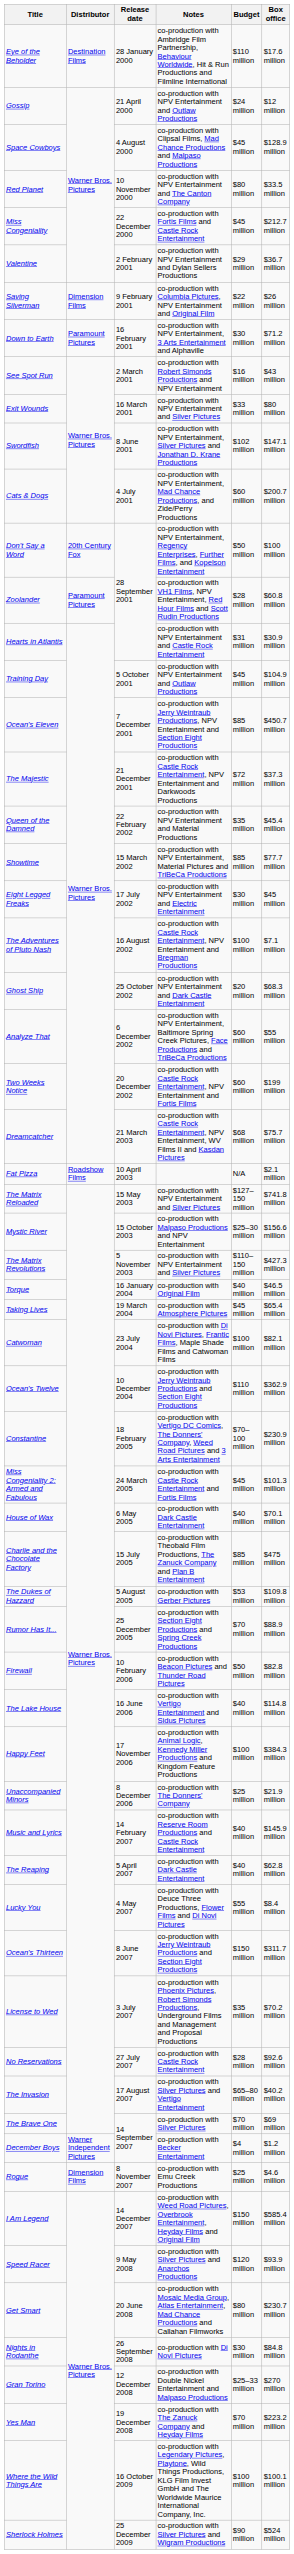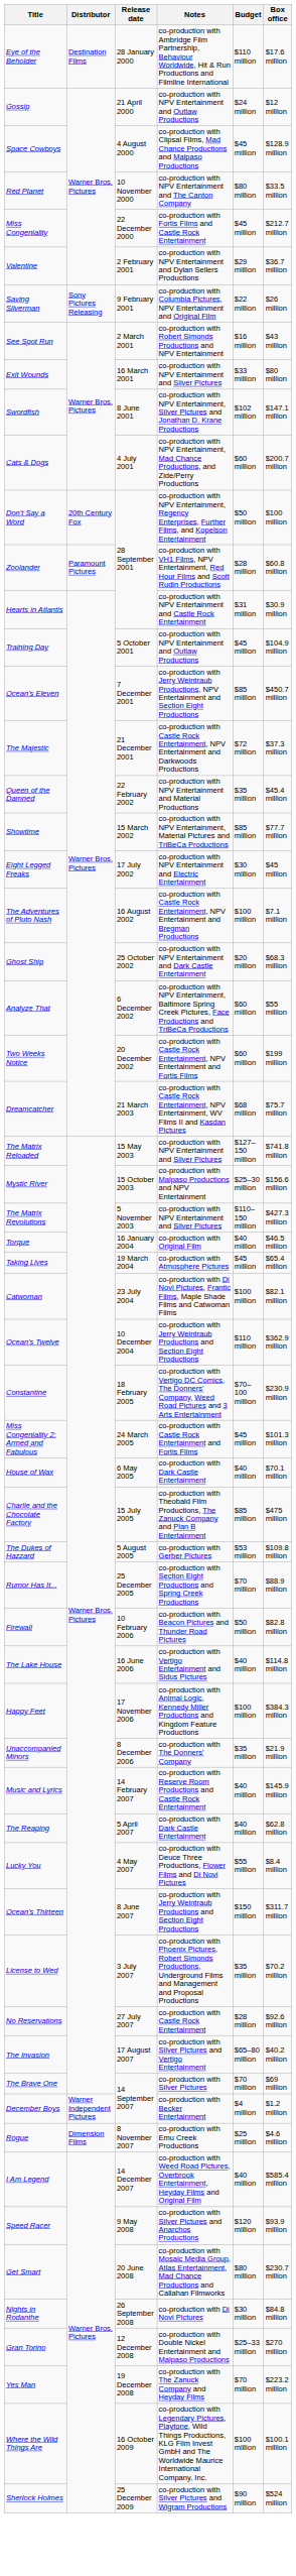Saving Silverman | Distributor: Dimension Films -> Sony Pictures Releasing
- row: Down to Earth | Paramount Pictures | 16 February 2001 | co-production with NPV Entertainment, 3 Arts Entertainment and Alphaville | $30 million | $71.2 million
- row: Fat Pizza | Roadshow Films | 10 April 2003 | N/A | $2.1 million
Unaccompanied Minors | Budget: $25 million -> $35 million
I Am Legend | Budget: $150 million -> $40 million
